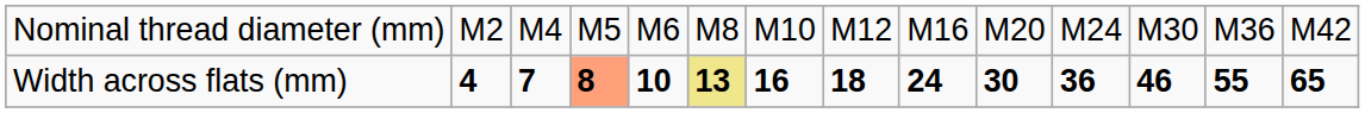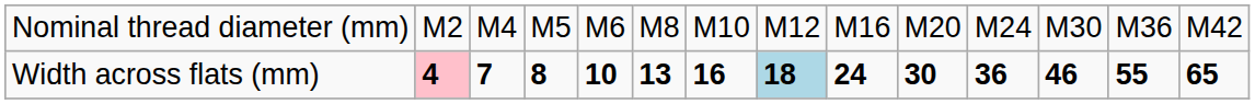Width across flats (mm) | column 2: no background -> pink background
Width across flats (mm) | column 4: lightsalmon background -> no background
Width across flats (mm) | column 6: khaki background -> no background
Width across flats (mm) | column 8: no background -> lightblue background
